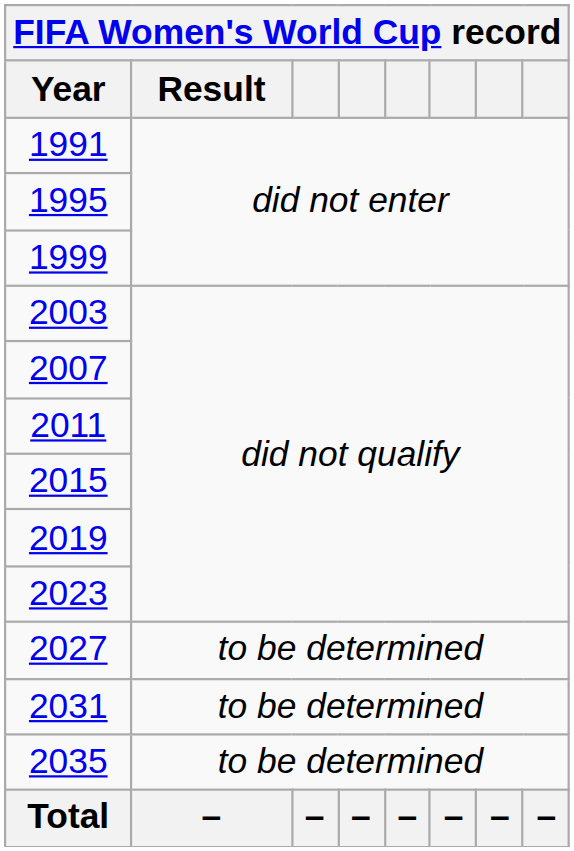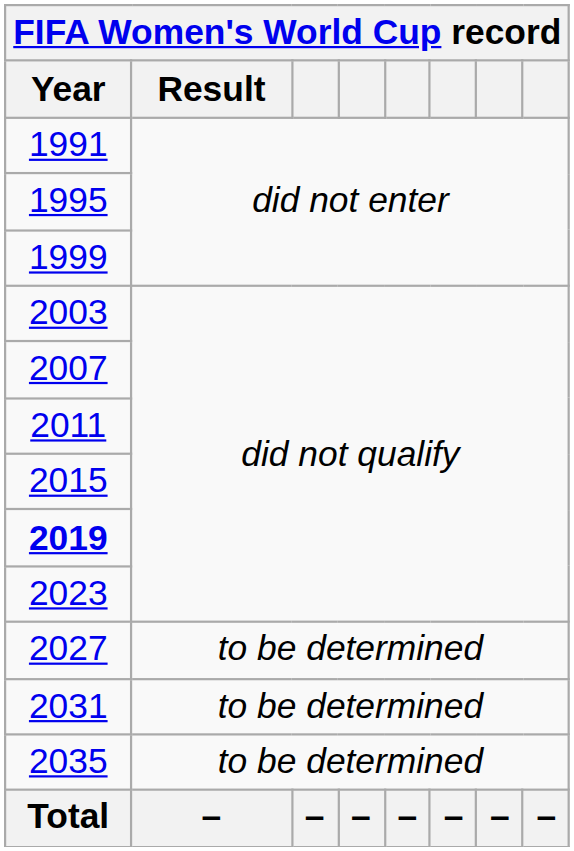2019 | Year: normal -> bold
